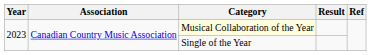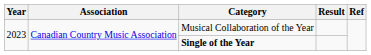Musical Collaboration of the Year | Category: lightyellow background -> no background
Single of the Year | Category: normal -> bold
